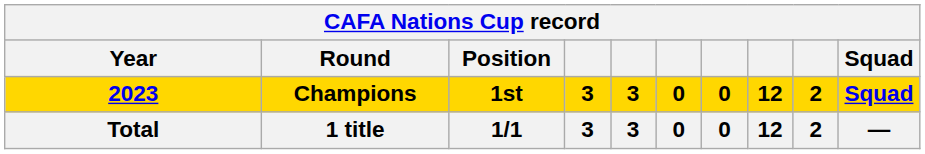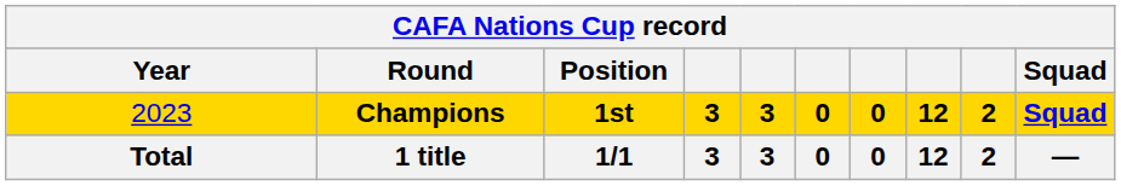Champions | Year: bold -> normal
